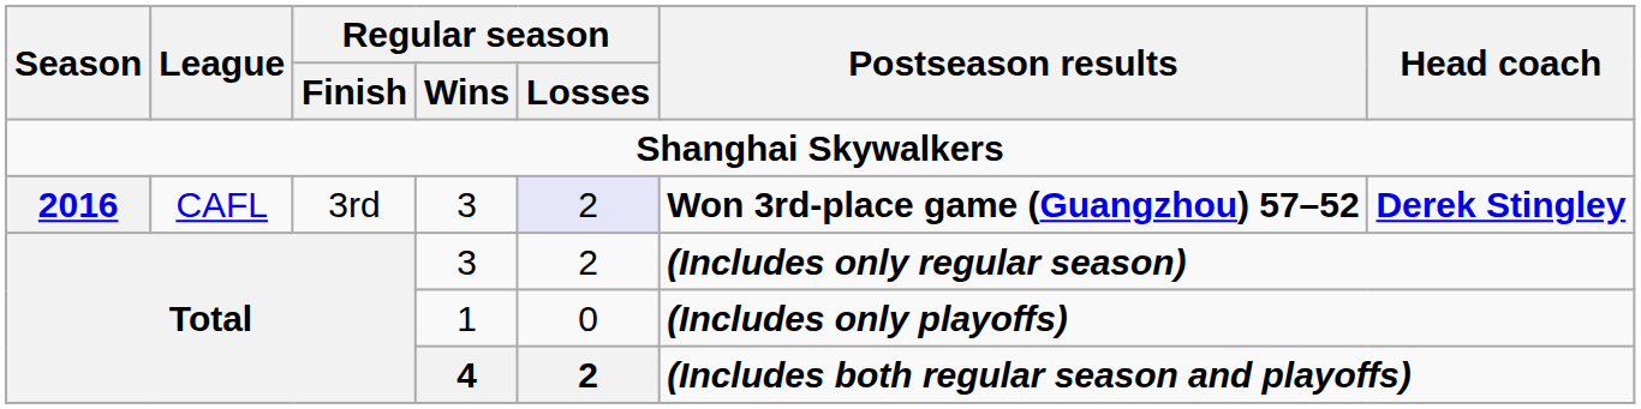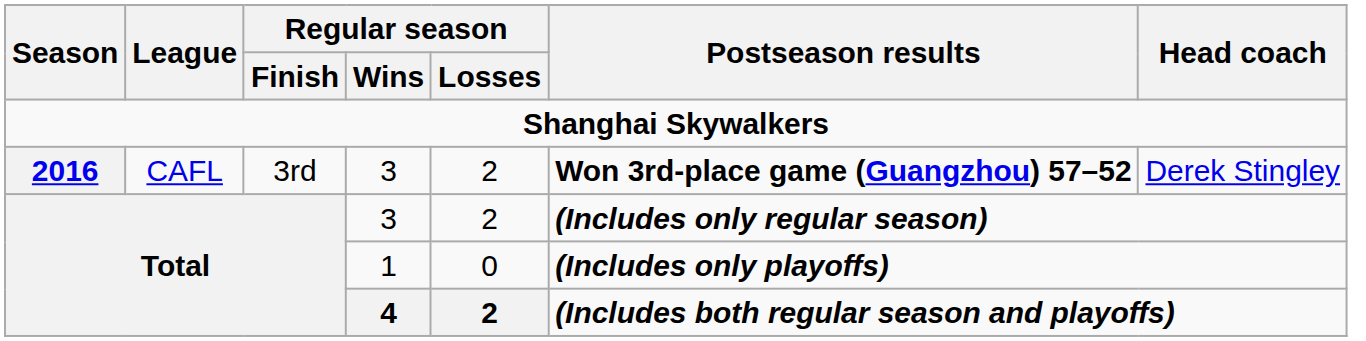2016 / 3 | Regular season / Losses: lavender background -> no background
2016 / 3 | Head coach: bold -> normal
